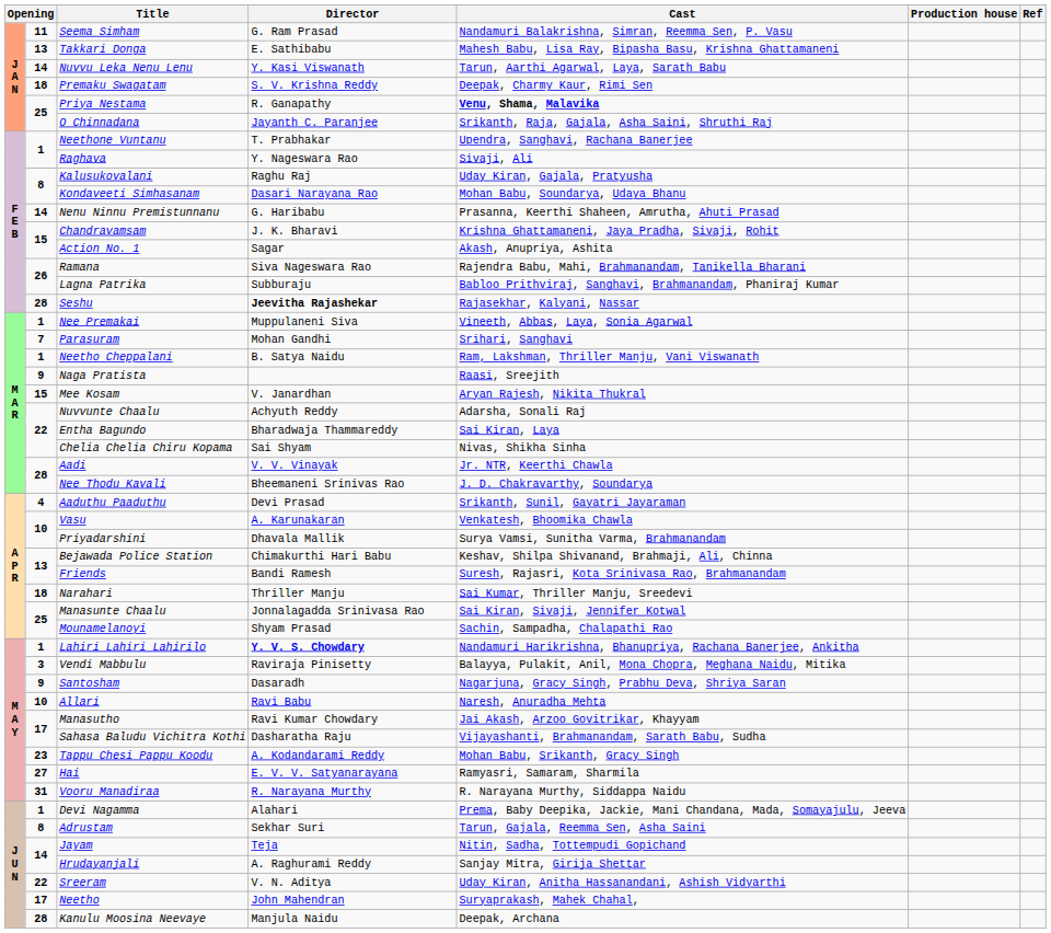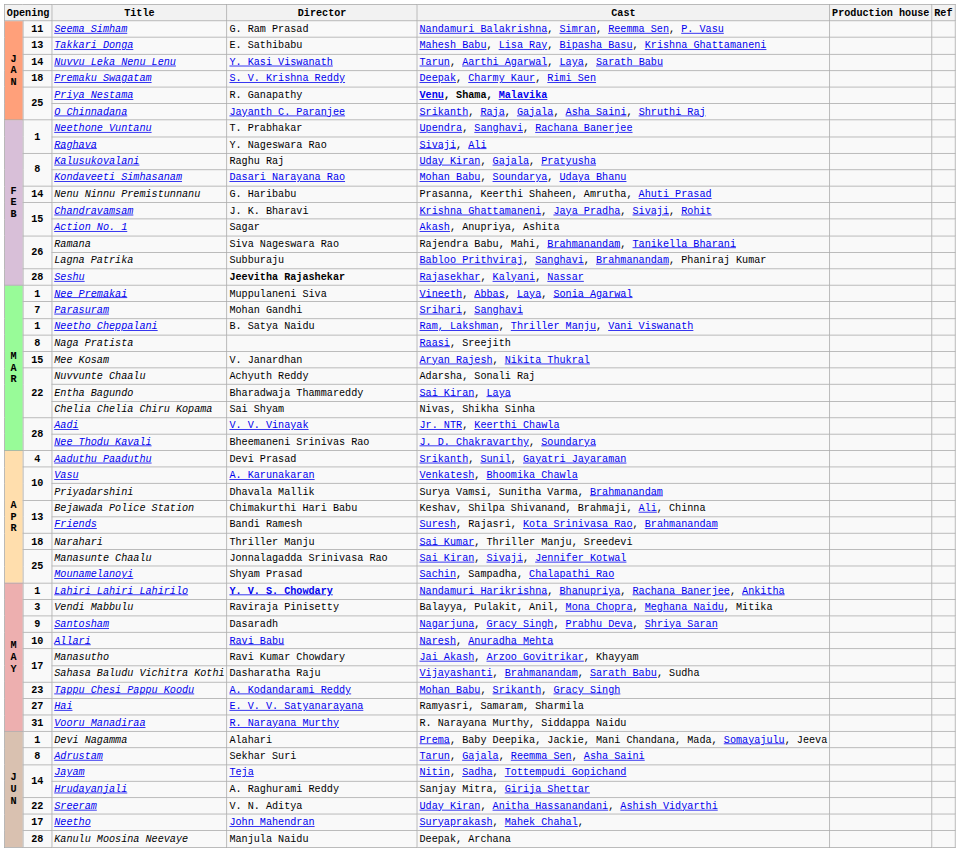Naga Pratista | column 2: 9 -> 8
